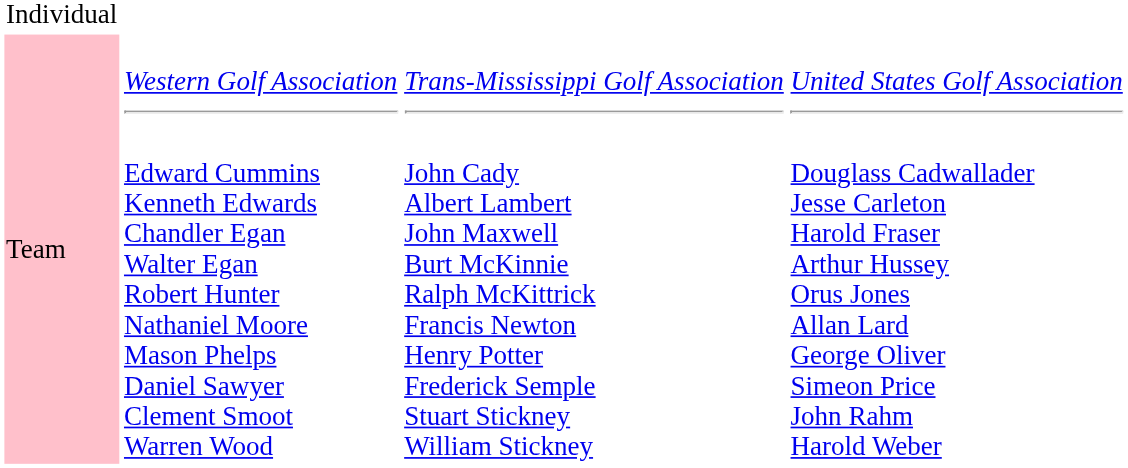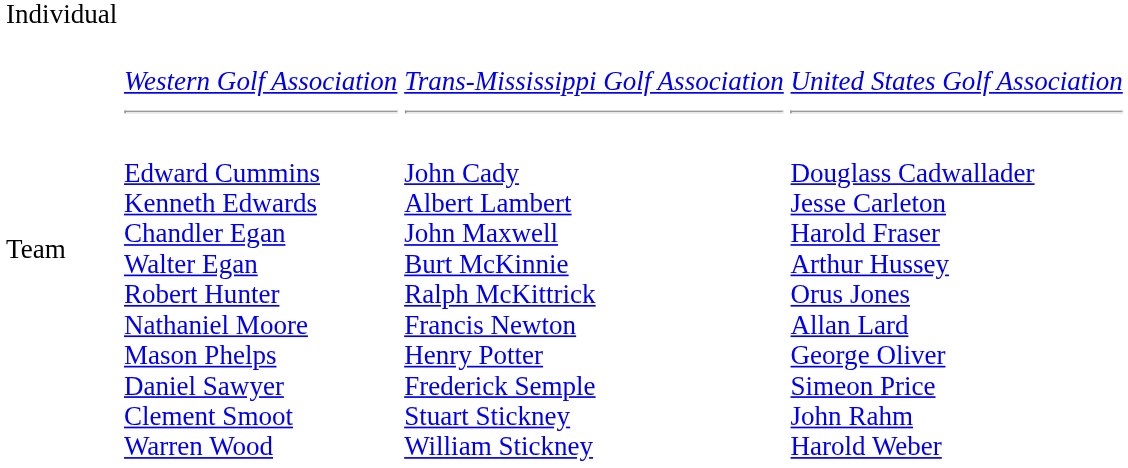Team | column 1: pink background -> no background
